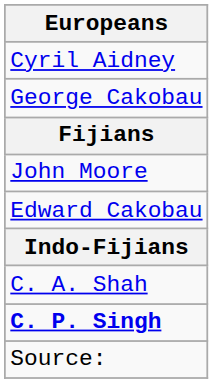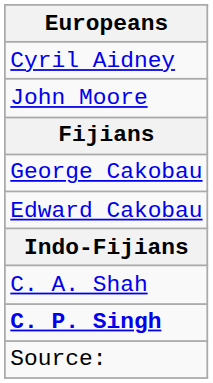row 3 | column 1: George Cakobau -> John Moore
row 5 | column 1: John Moore -> George Cakobau
